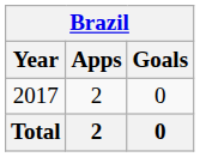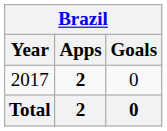2017 | Apps: normal -> bold
